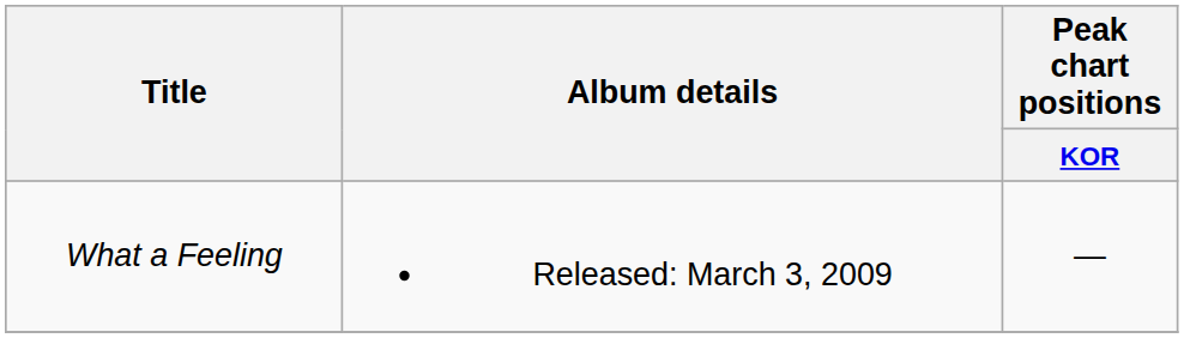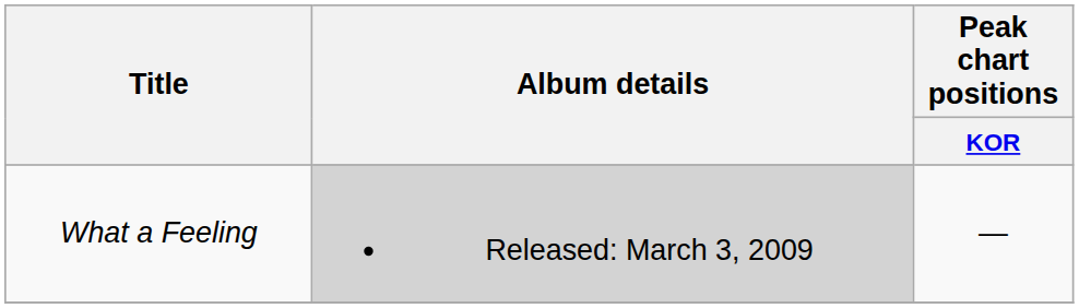What a Feeling | Album details: no background -> lightgrey background
